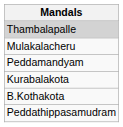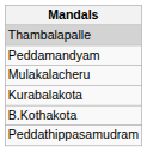row 3 | column 1: Mulakalacheru -> Peddamandyam
row 4 | column 1: Peddamandyam -> Mulakalacheru
